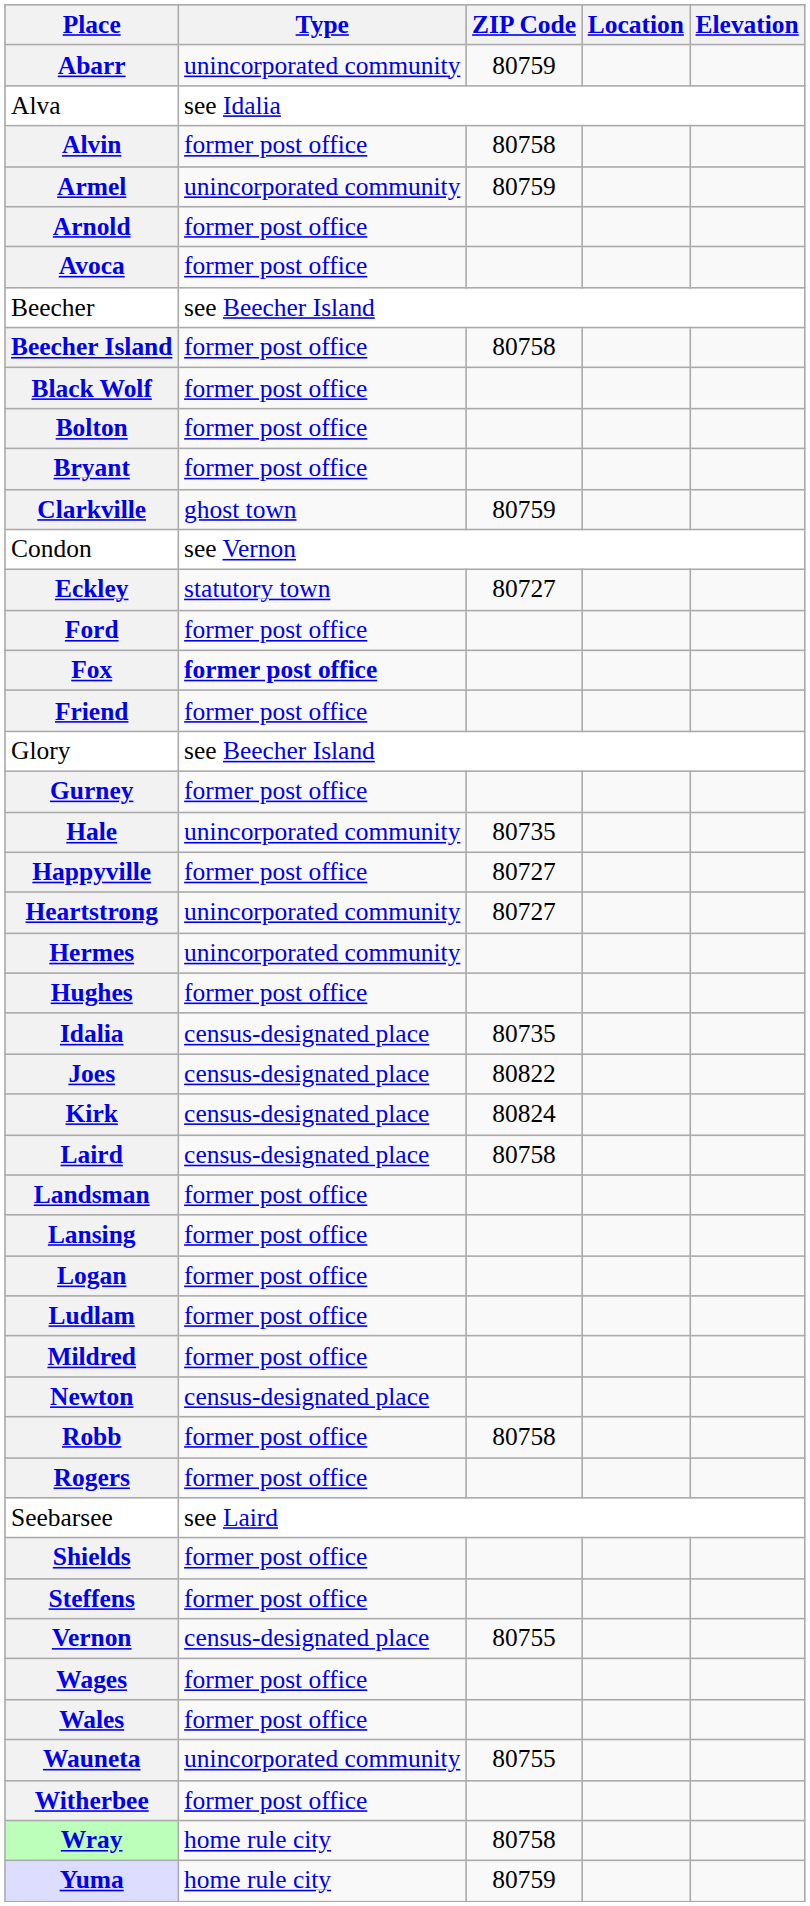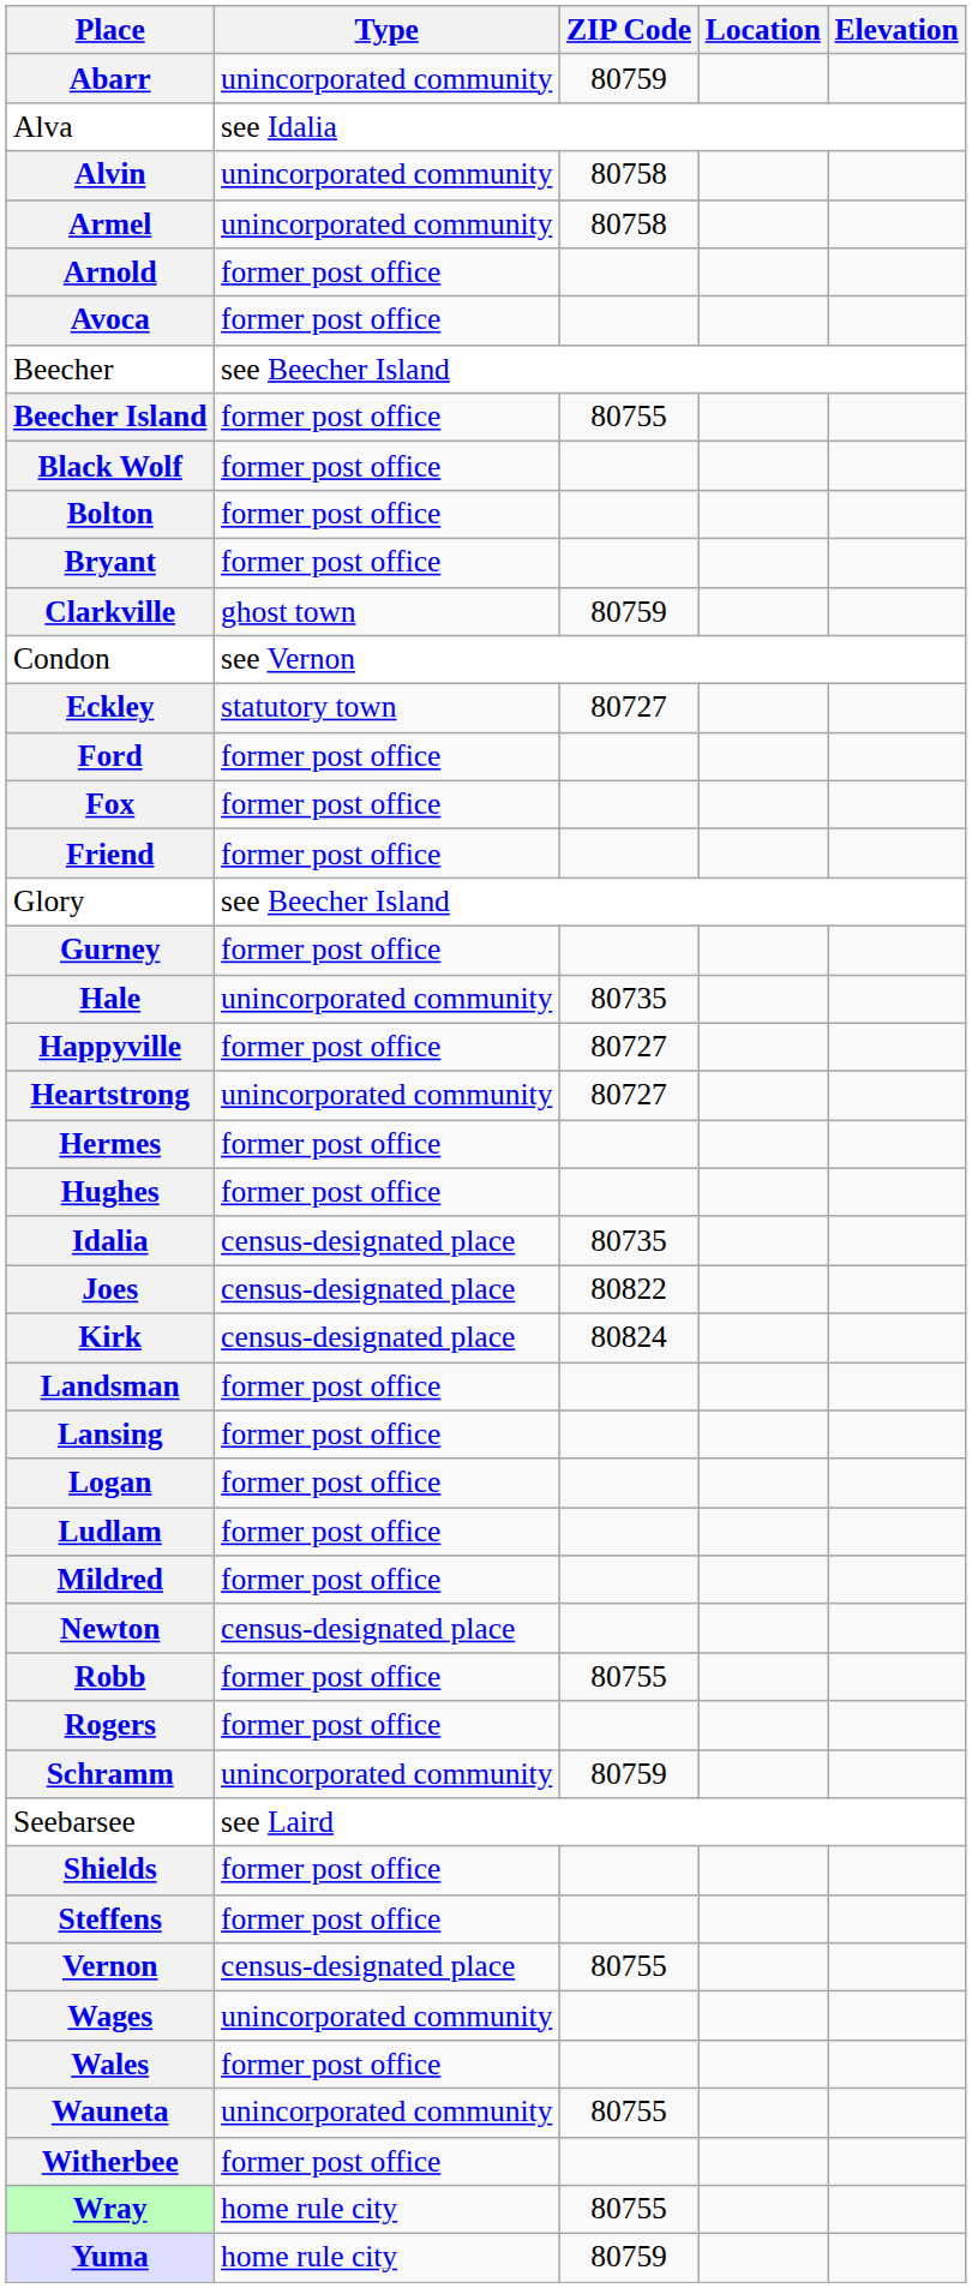Alvin | Type: former post office -> unincorporated community
Armel | ZIP Code: 80759 -> 80758
Beecher Island | ZIP Code: 80758 -> 80755
Fox | Type: bold -> normal
Hermes | Type: unincorporated community -> former post office
- row: Laird | census-designated place | 80758
Robb | ZIP Code: 80758 -> 80755
+ row: Schramm | unincorporated community | 80759
Wages | Type: former post office -> unincorporated community
Wray | ZIP Code: 80758 -> 80755
